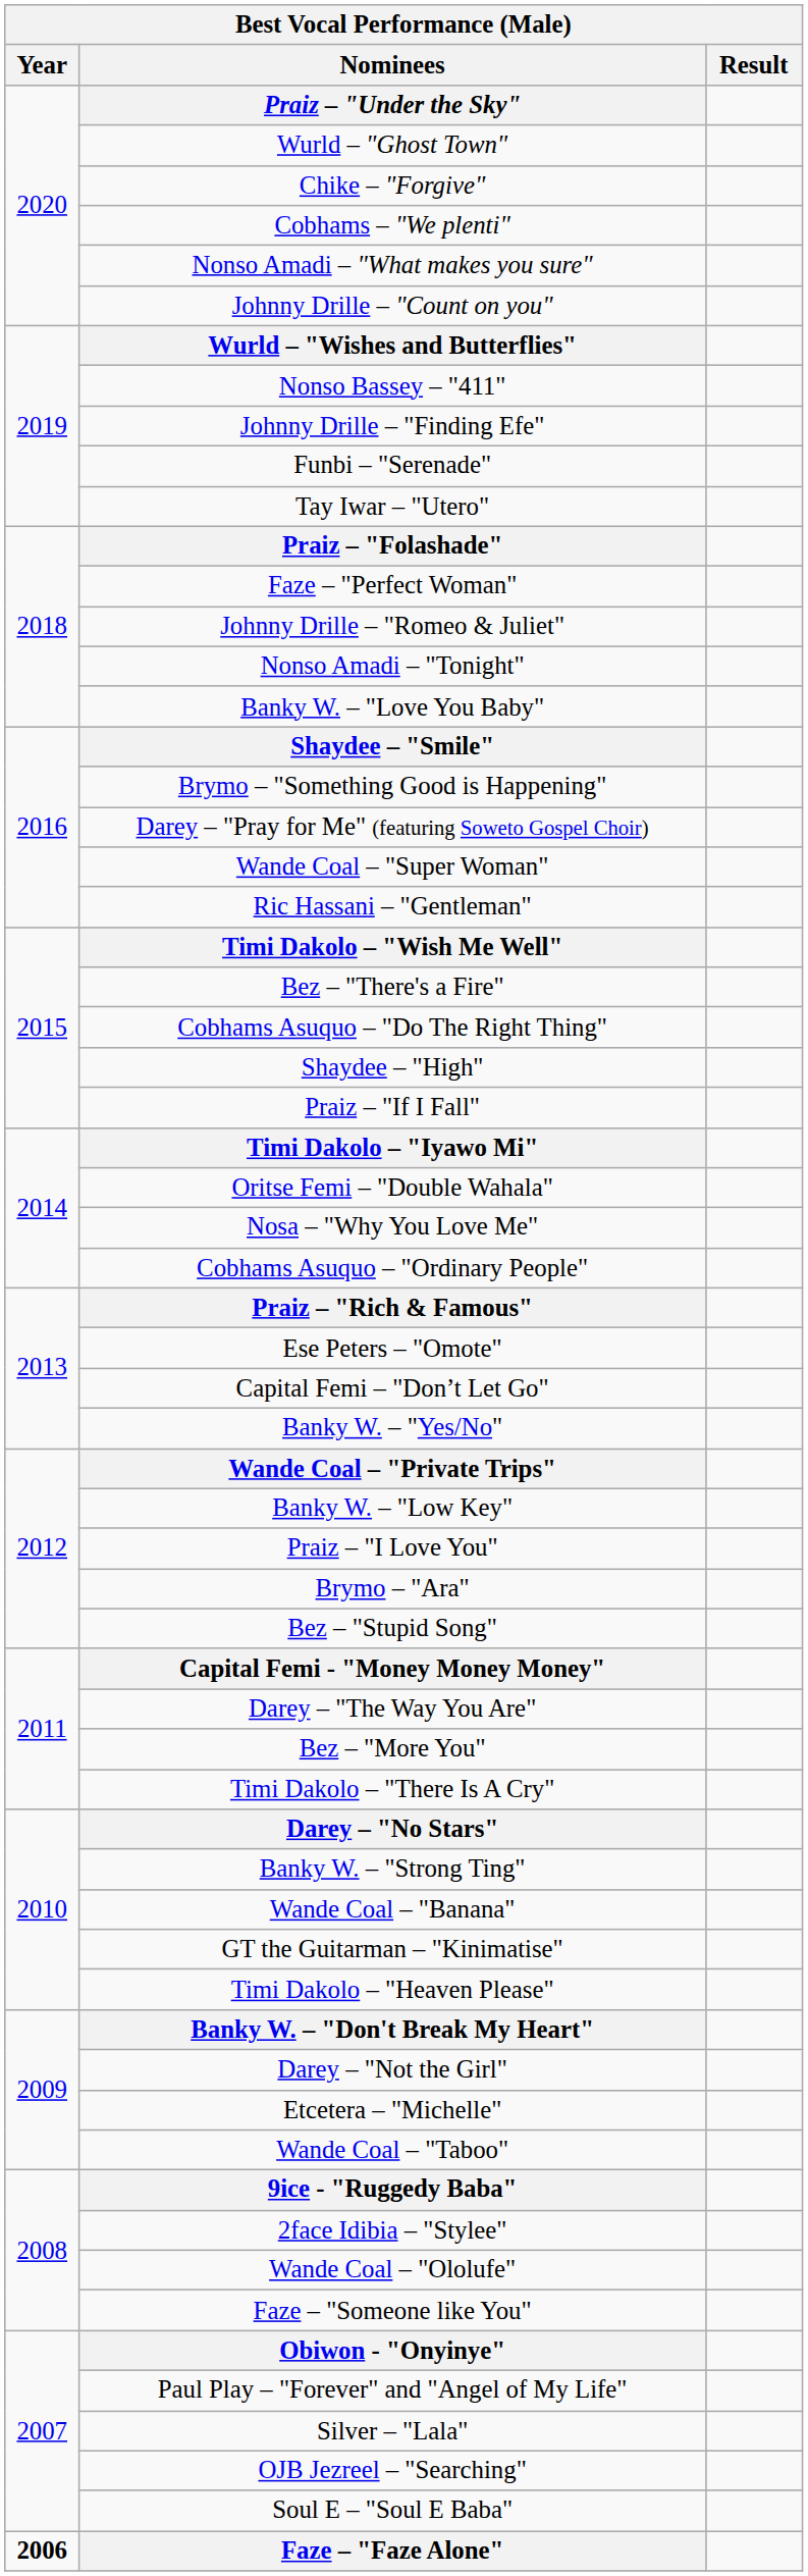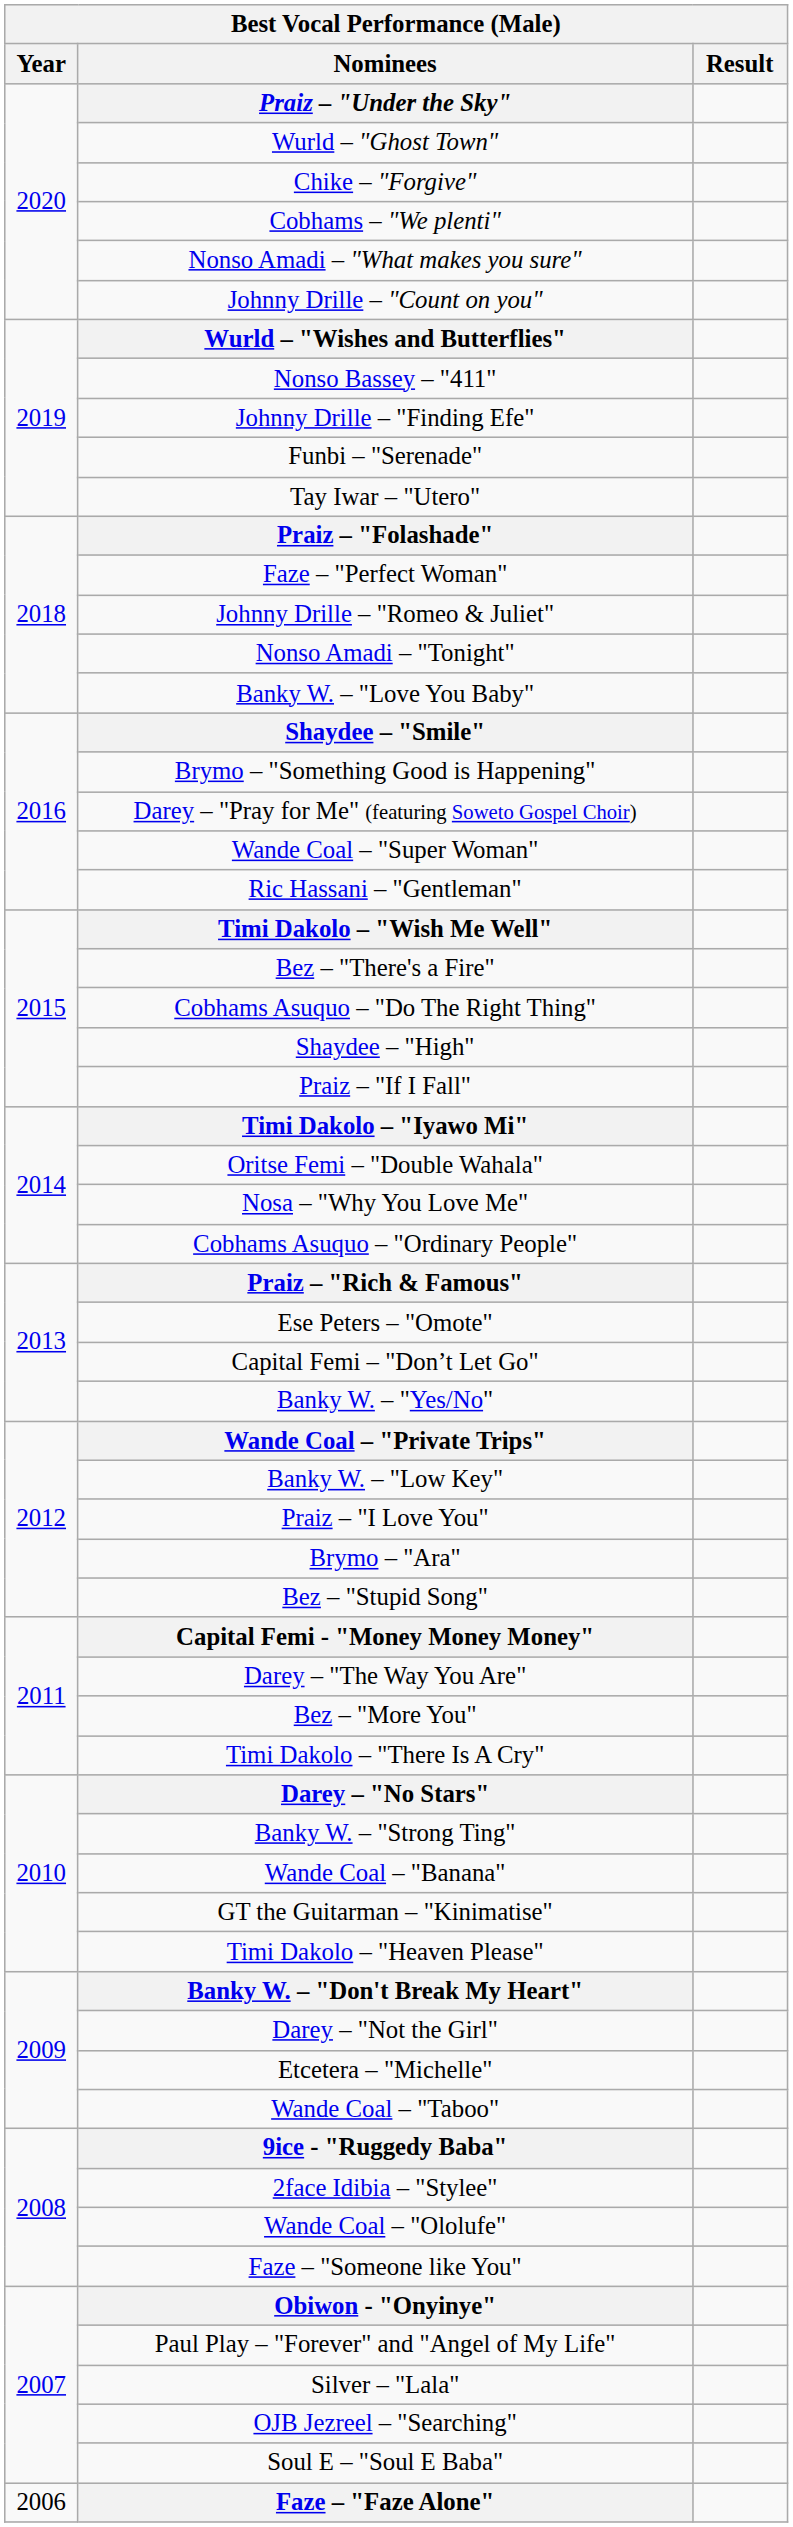Faze – "Faze Alone" | Year: bold -> normal
